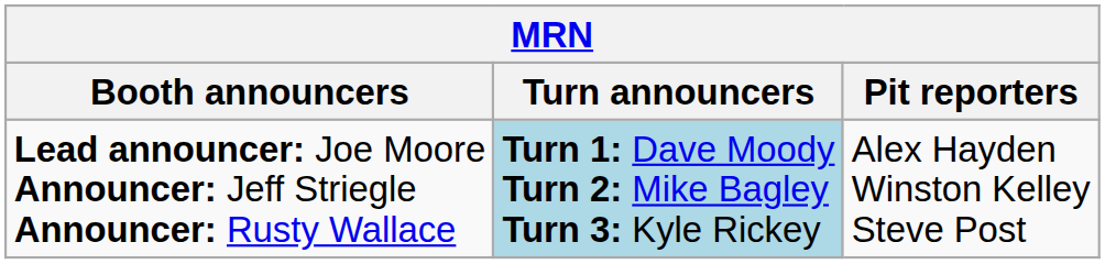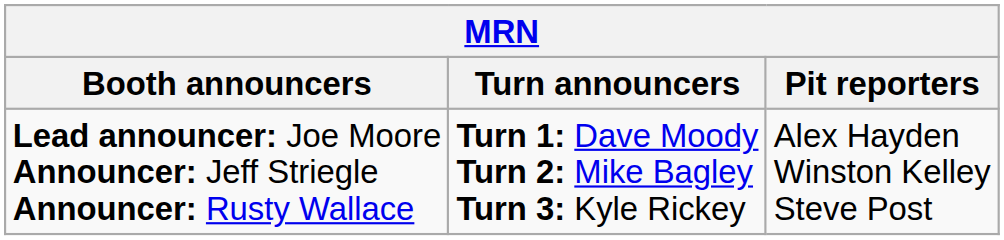row 3 | Turn announcers: lightblue background -> no background
